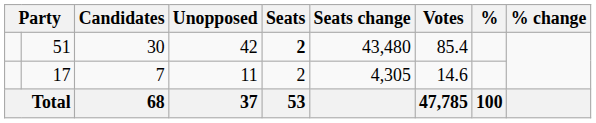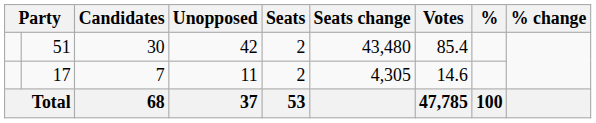51 | Seats: bold -> normal
